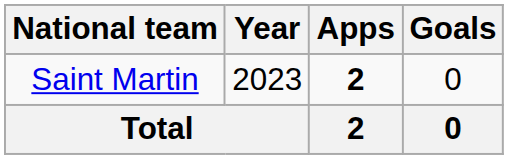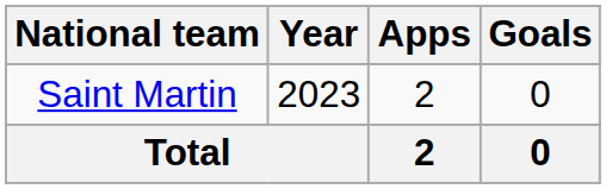Saint Martin | Apps: bold -> normal
